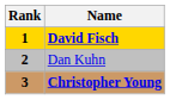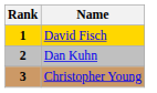David Fisch | Name: bold -> normal
Christopher Young | Name: bold -> normal
